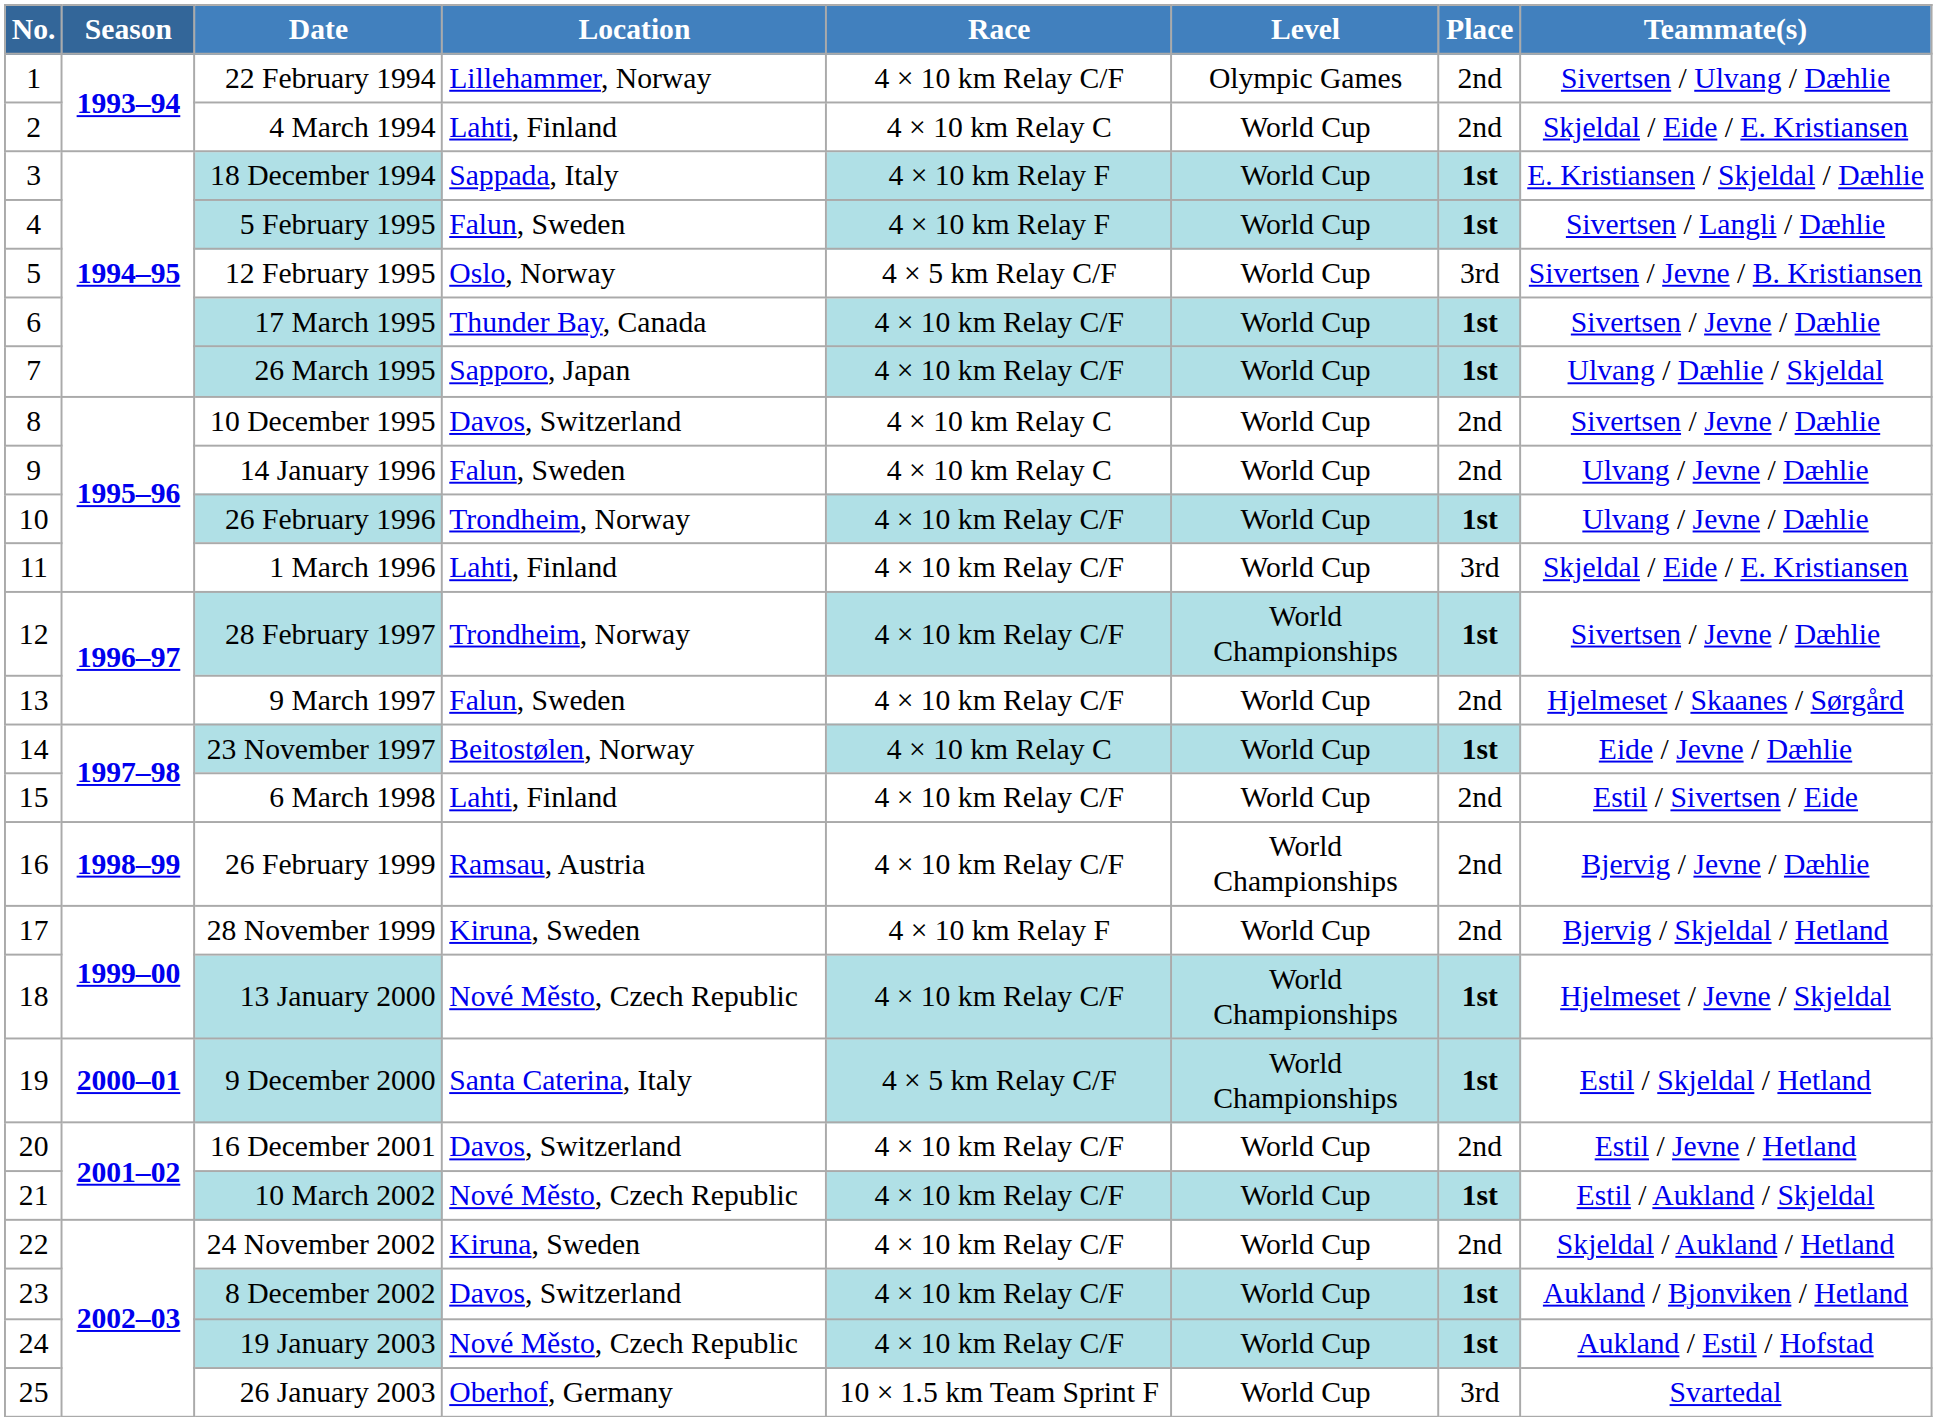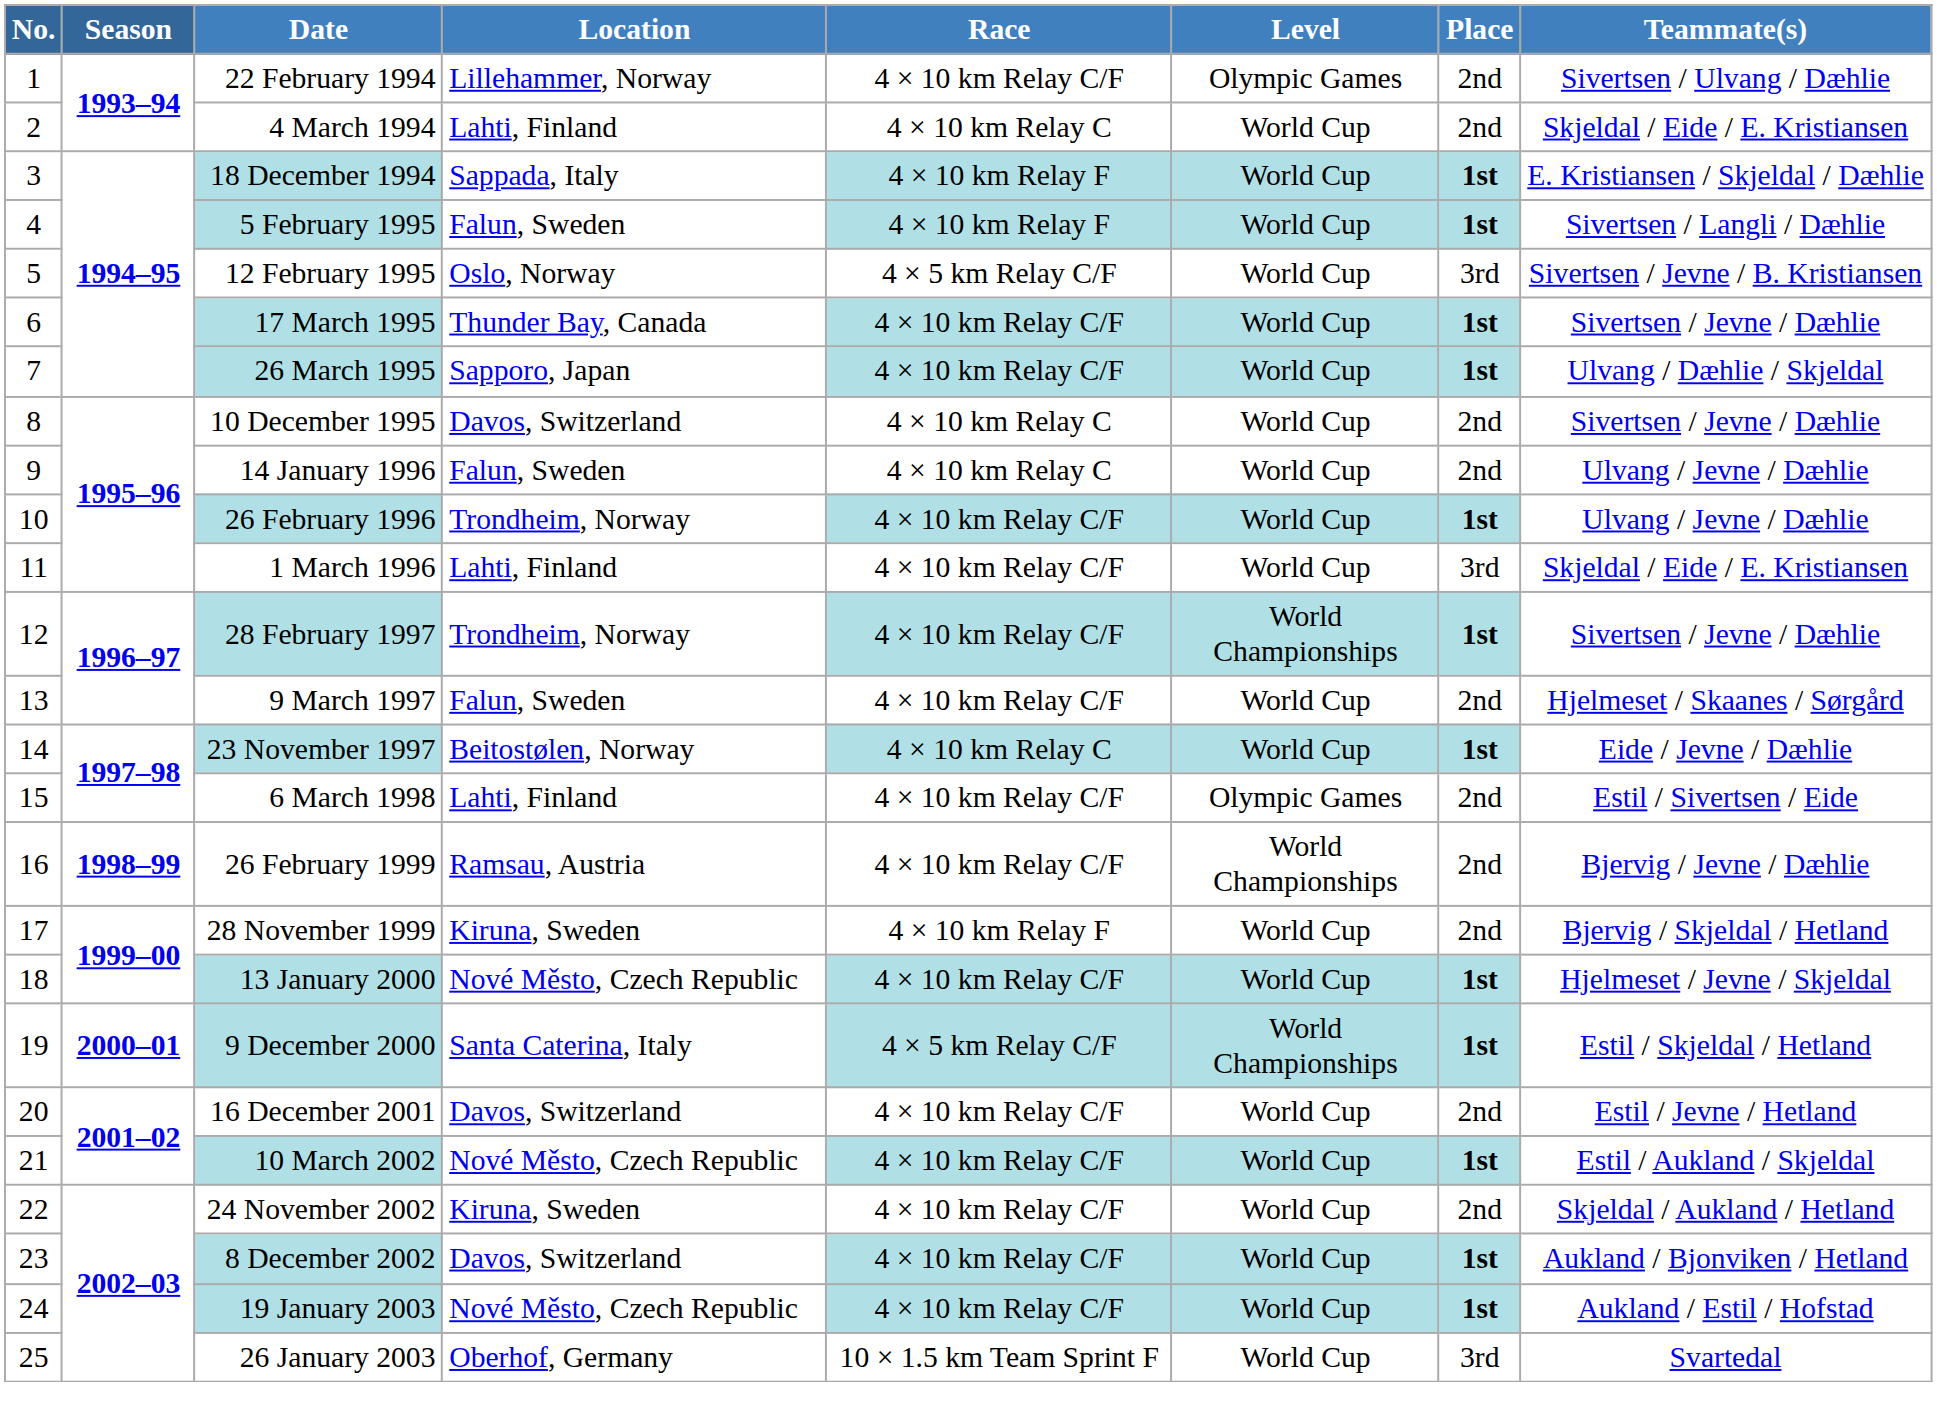6 March 1998 | Level: World Cup -> Olympic Games
13 January 2000 | Level: World Championships -> World Cup
